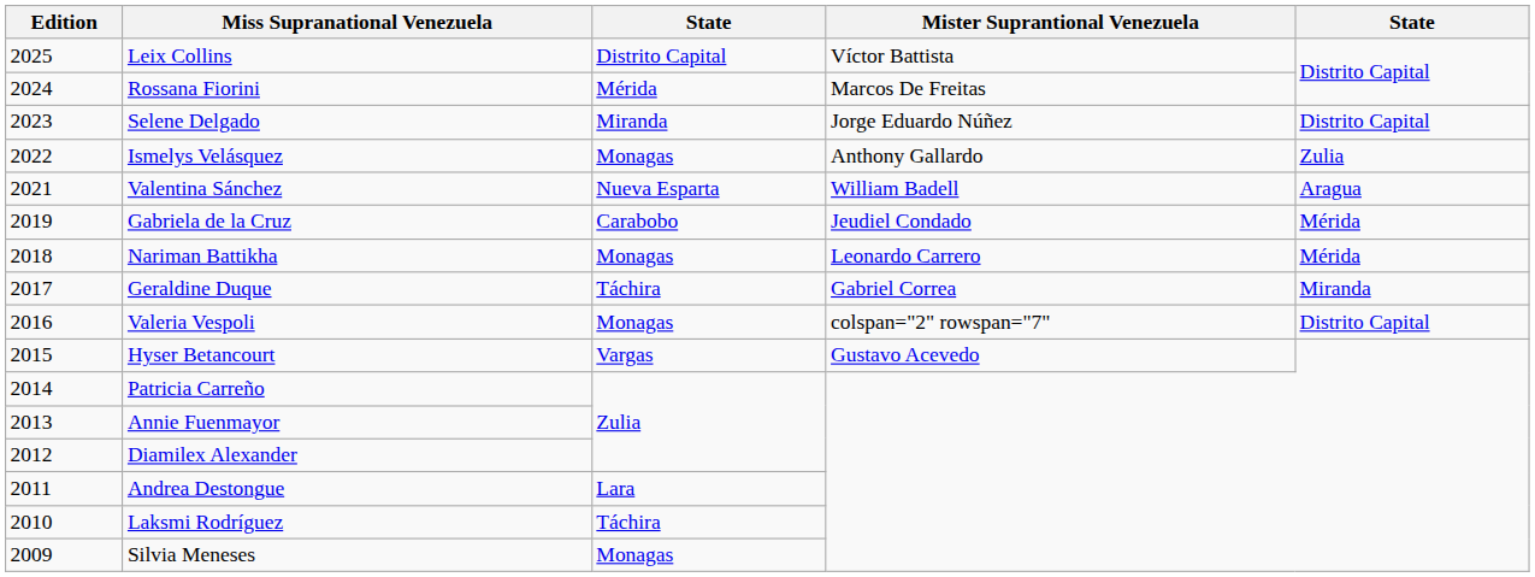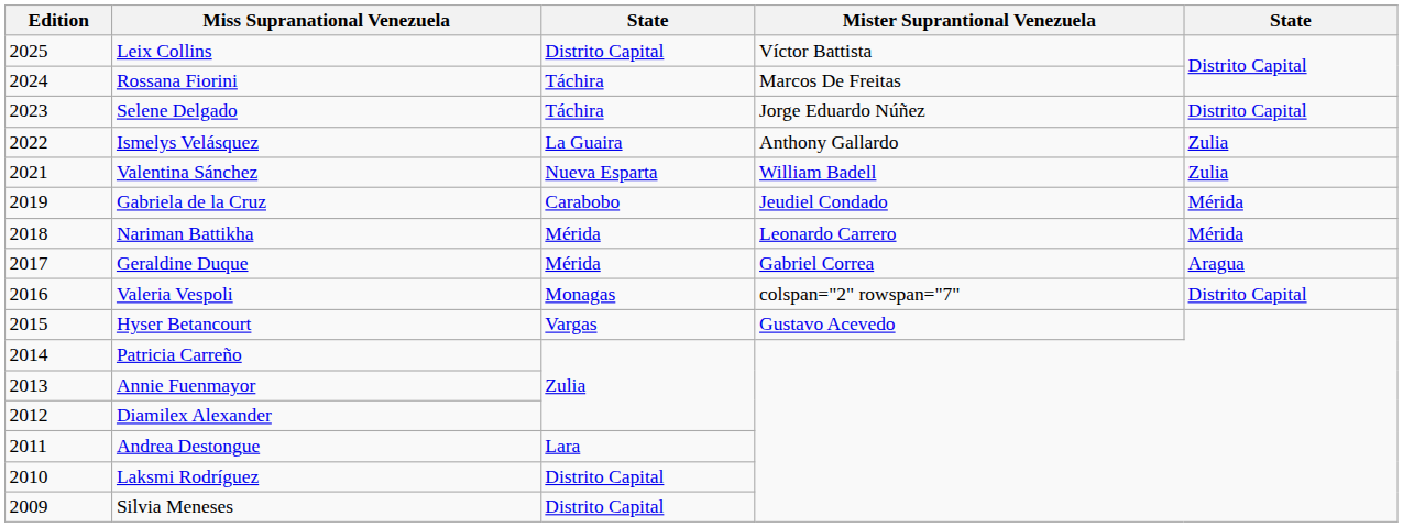Rossana Fiorini | column 3: Mérida -> Táchira
Selene Delgado | column 3: Miranda -> Táchira
Ismelys Velásquez | column 3: Monagas -> La Guaira
Valentina Sánchez | column 5: Aragua -> Zulia
Nariman Battikha | column 3: Monagas -> Mérida
Geraldine Duque | column 3: Táchira -> Mérida
Geraldine Duque | column 5: Miranda -> Aragua
Laksmi Rodríguez | column 3: Táchira -> Distrito Capital
Silvia Meneses | column 3: Monagas -> Distrito Capital
